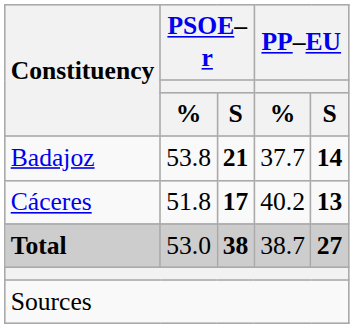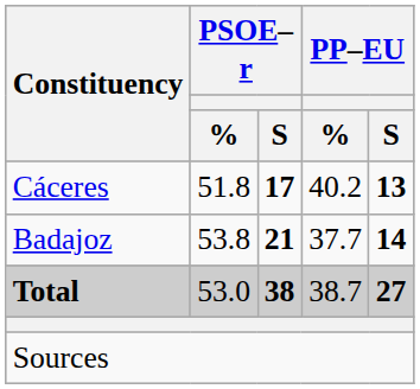rows swapped: Badajoz <-> Cáceres
